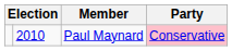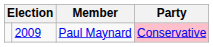Paul Maynard | column 2: 2010 -> 2009
